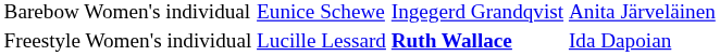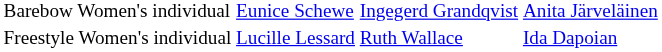Freestyle Women's individual | column 3: bold -> normal
